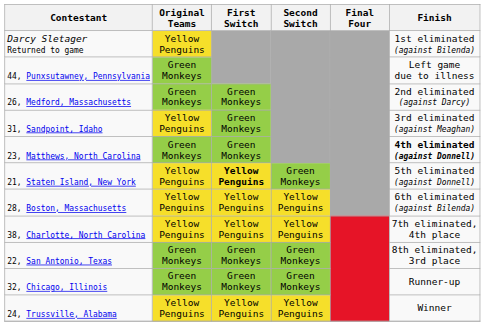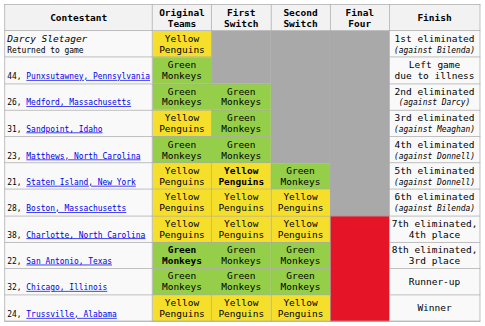23, Matthews, North Carolina | Finish: bold -> normal
22, San Antonio, Texas | Original Teams: normal -> bold
